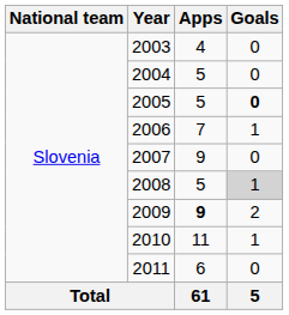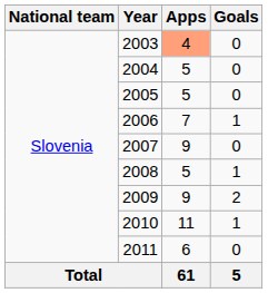2003 | Apps: no background -> lightsalmon background
2005 | Goals: bold -> normal
2008 | Goals: lightgrey background -> no background
2009 | Apps: bold -> normal
